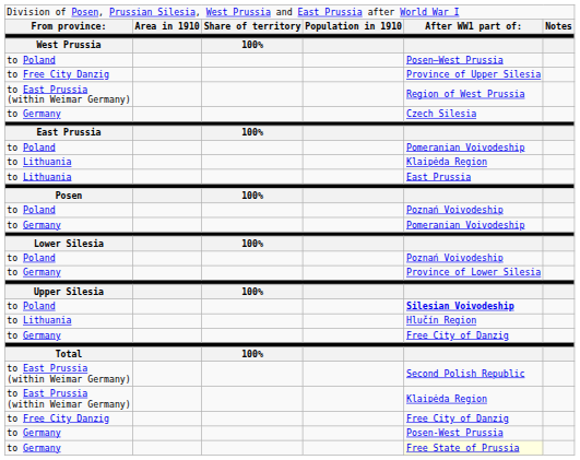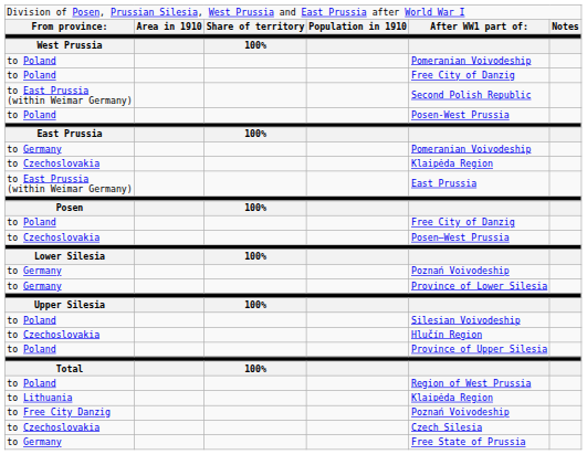row 5 | column 5: Posen–West Prussia -> Pomeranian Voivodeship
row 6 | column 1: to Free City Danzig -> to Poland
row 6 | column 5: Province of Upper Silesia -> Free City of Danzig
row 7 | column 5: Region of West Prussia -> Second Polish Republic
row 8 | column 1: to Germany -> to Poland
row 8 | column 5: Czech Silesia -> Posen-West Prussia
row 11 | column 1: to Poland -> to Germany
row 12 | column 1: to Lithuania -> to Czechoslovakia
row 13 | column 1: to Lithuania -> to East Prussia (within Weimar Germany)
row 16 | column 5: Poznań Voivodeship -> Free City of Danzig
row 17 | column 1: to Germany -> to Czechoslovakia
row 17 | column 5: Pomeranian Voivodeship -> Posen–West Prussia
row 20 | column 1: to Poland -> to Germany
row 24 | column 5: bold -> normal
row 25 | column 1: to Lithuania -> to Czechoslovakia
row 26 | column 1: to Germany -> to Poland
row 26 | column 5: Free City of Danzig -> Province of Upper Silesia
row 29 | column 1: to East Prussia (within Weimar Germany) -> to Poland
row 29 | column 5: Second Polish Republic -> Region of West Prussia
row 30 | column 1: to East Prussia (within Weimar Germany) -> to Lithuania
row 31 | column 5: Free City of Danzig -> Poznań Voivodeship
row 32 | column 1: to Germany -> to Czechoslovakia
row 32 | column 5: Posen-West Prussia -> Czech Silesia
row 33 | column 5: lightyellow background -> no background
